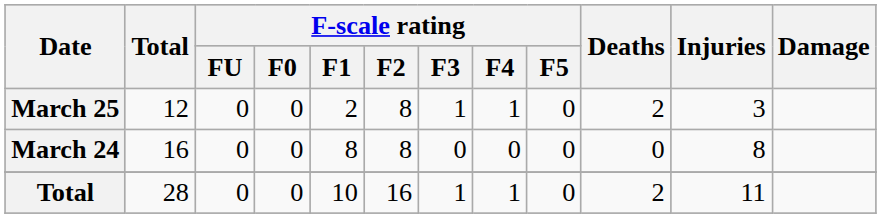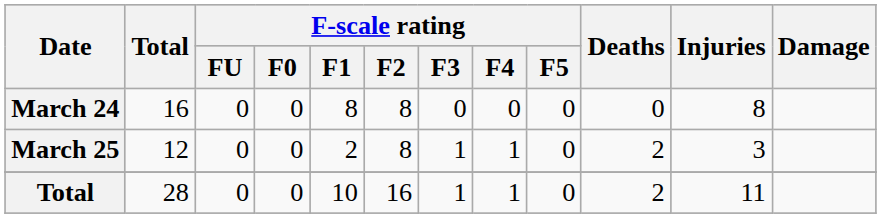rows swapped: March 24 <-> March 25
